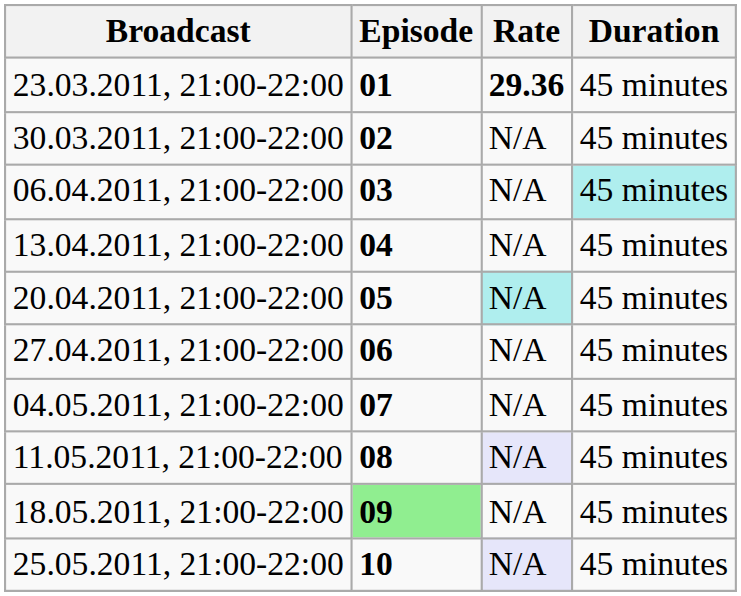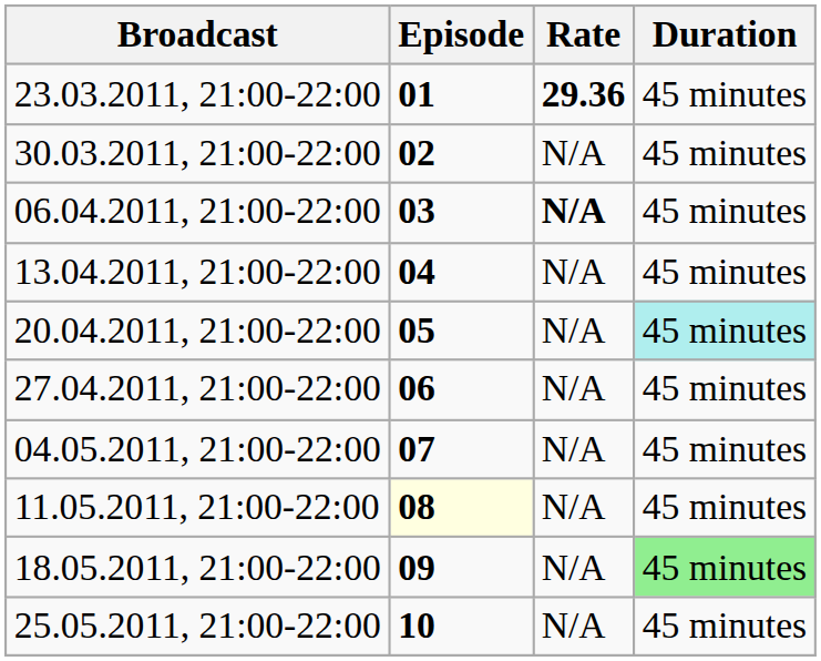06.04.2011, 21:00-22:00 | Rate: normal -> bold
06.04.2011, 21:00-22:00 | Duration: paleturquoise background -> no background
20.04.2011, 21:00-22:00 | Rate: paleturquoise background -> no background
20.04.2011, 21:00-22:00 | Duration: no background -> paleturquoise background
11.05.2011, 21:00-22:00 | Episode: no background -> lightyellow background
11.05.2011, 21:00-22:00 | Rate: lavender background -> no background
18.05.2011, 21:00-22:00 | Episode: lightgreen background -> no background
18.05.2011, 21:00-22:00 | Duration: no background -> lightgreen background
25.05.2011, 21:00-22:00 | Rate: lavender background -> no background
